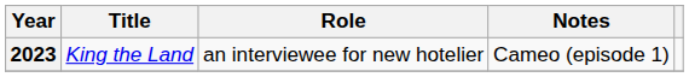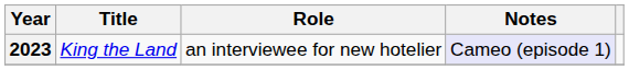2023 | Notes: no background -> lavender background
